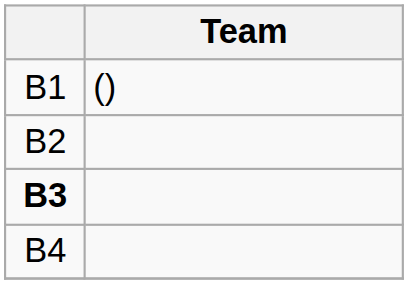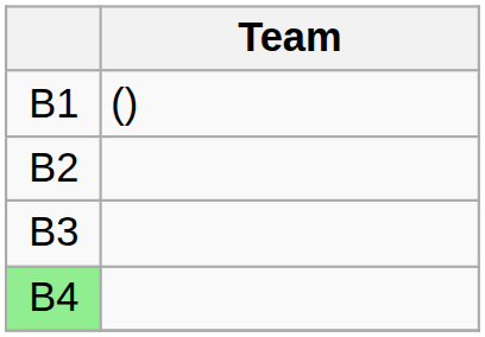B3 | column 1: bold -> normal
B4 | column 1: no background -> lightgreen background
